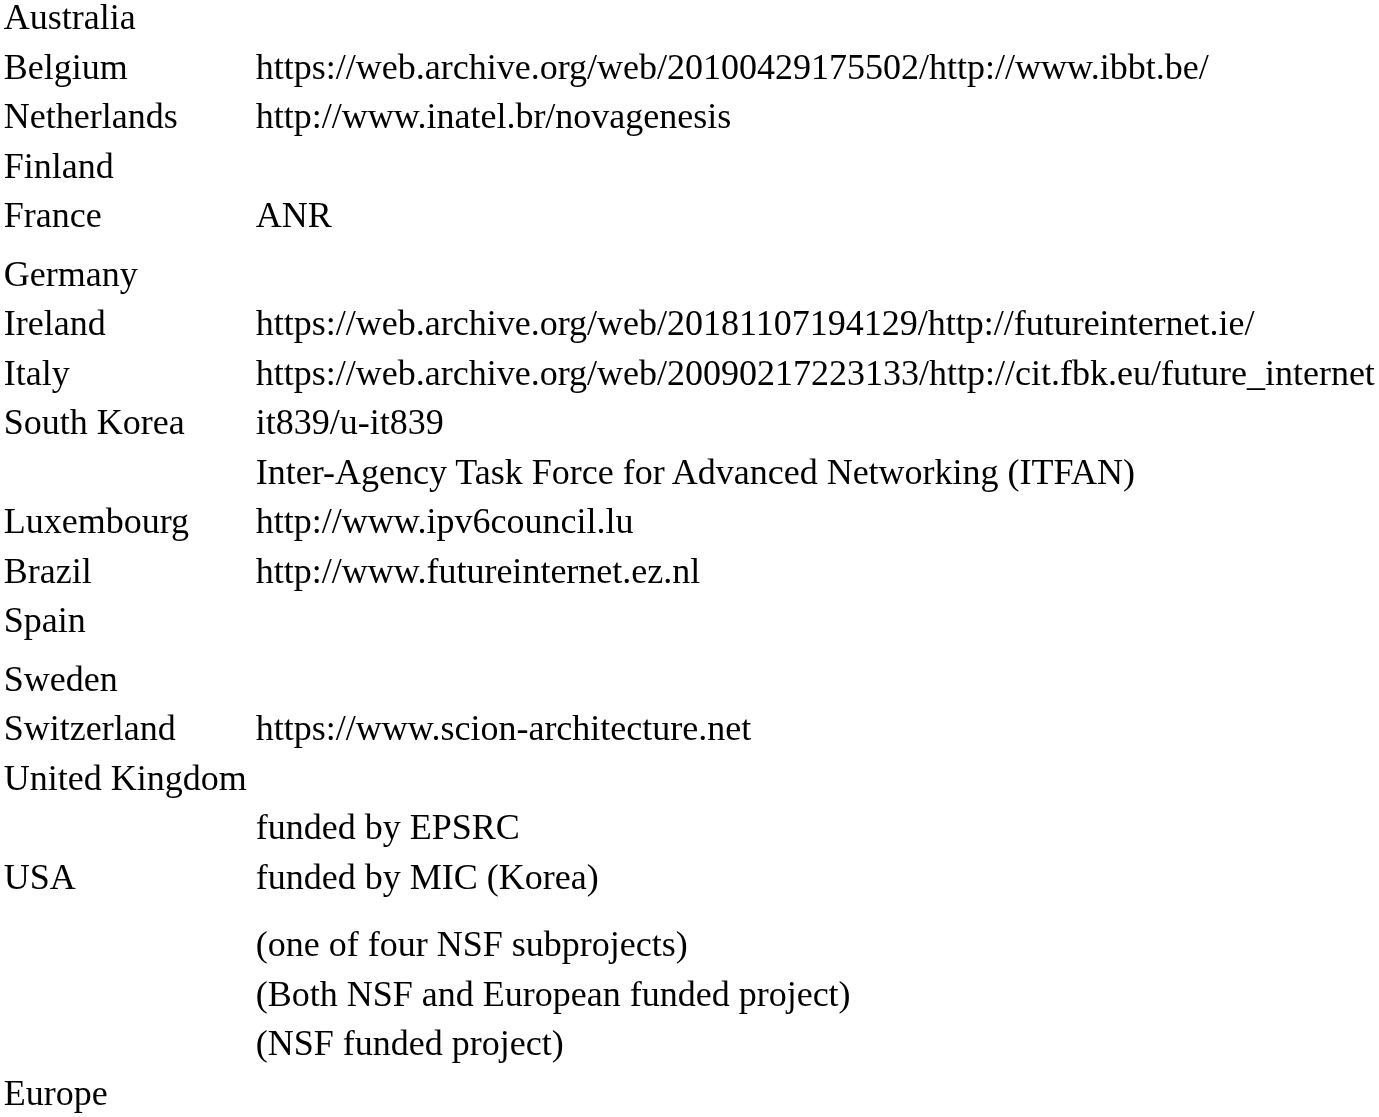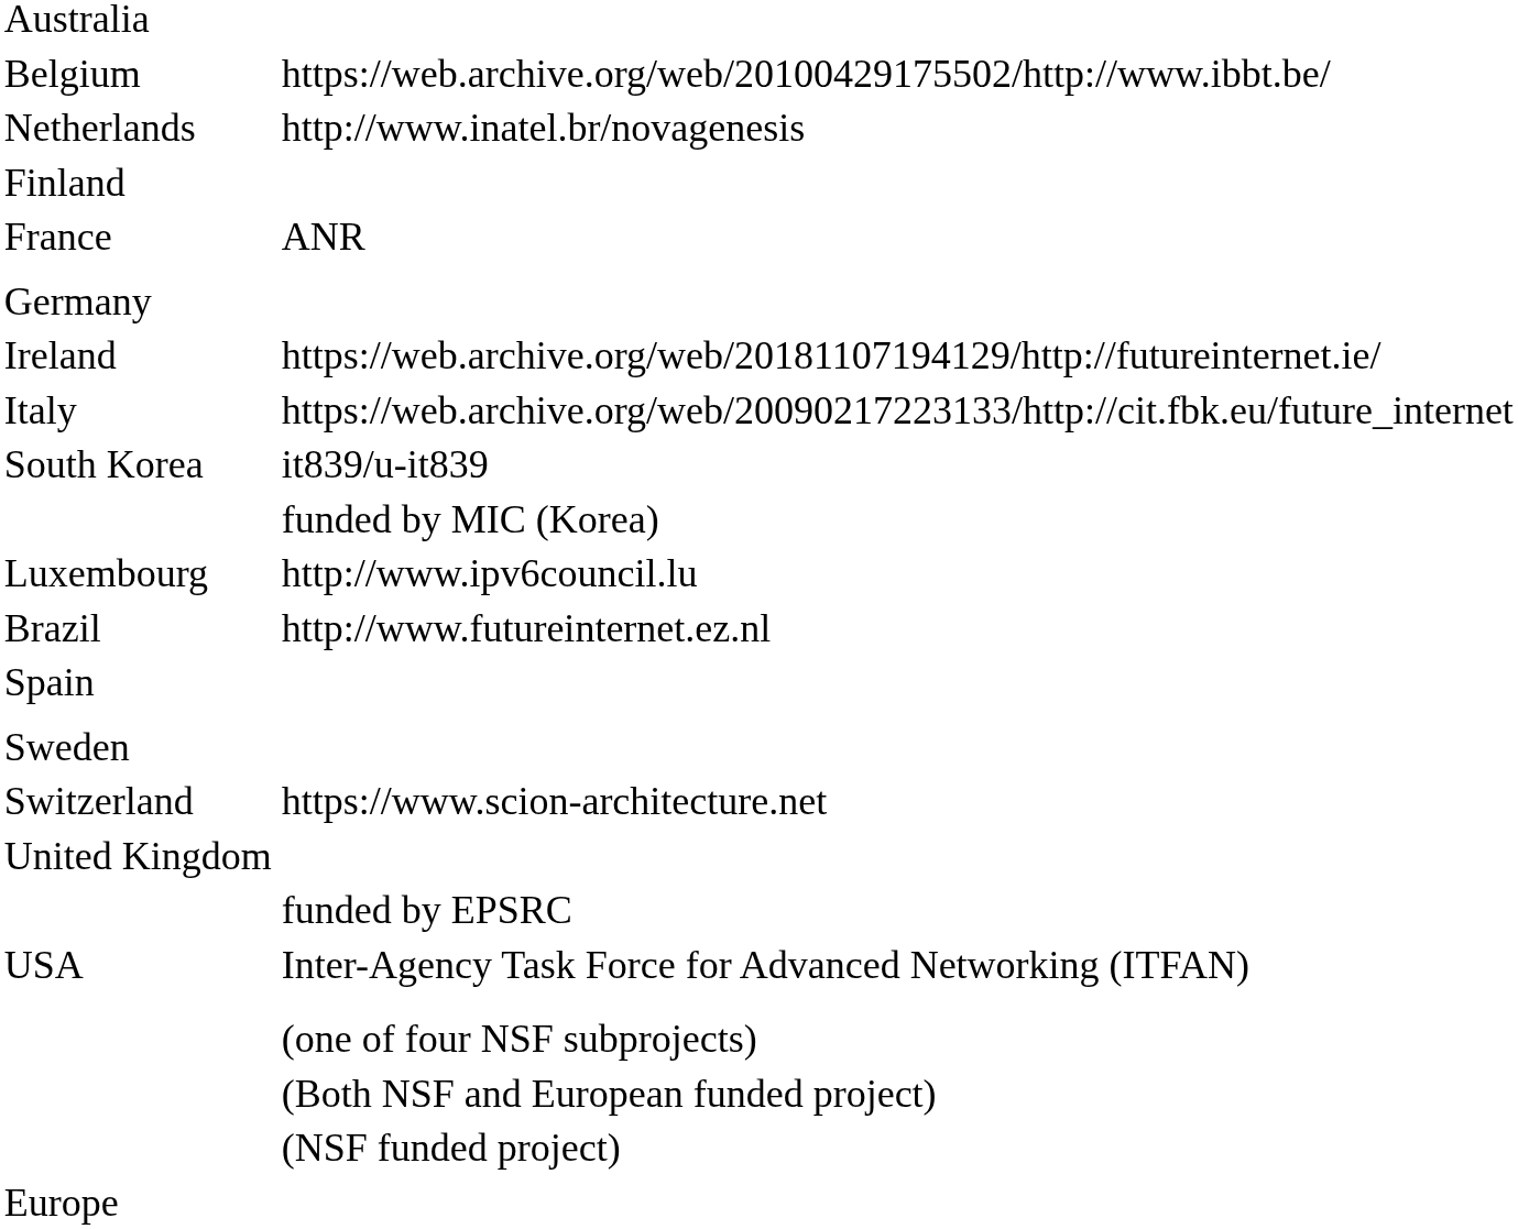row 10 | column 2: Inter-Agency Task Force for Advanced Networking (ITFAN) -> funded by MIC (Korea)
row 18 | column 2: funded by MIC (Korea) -> Inter-Agency Task Force for Advanced Networking (ITFAN)
